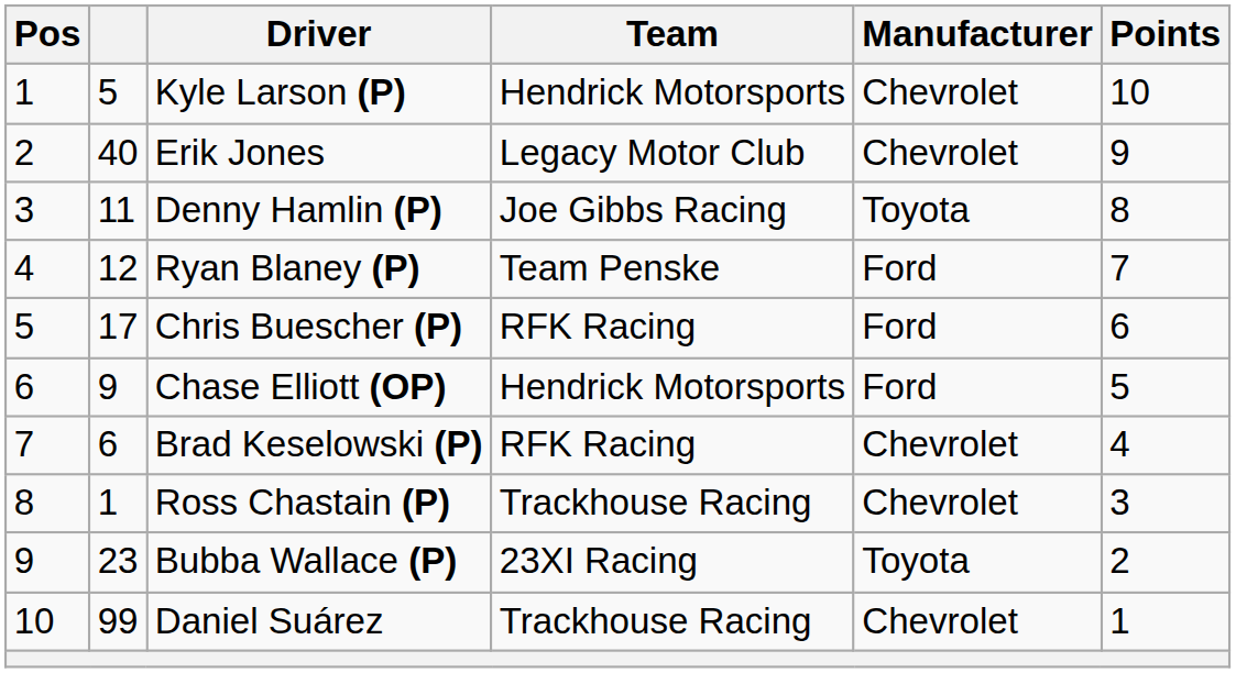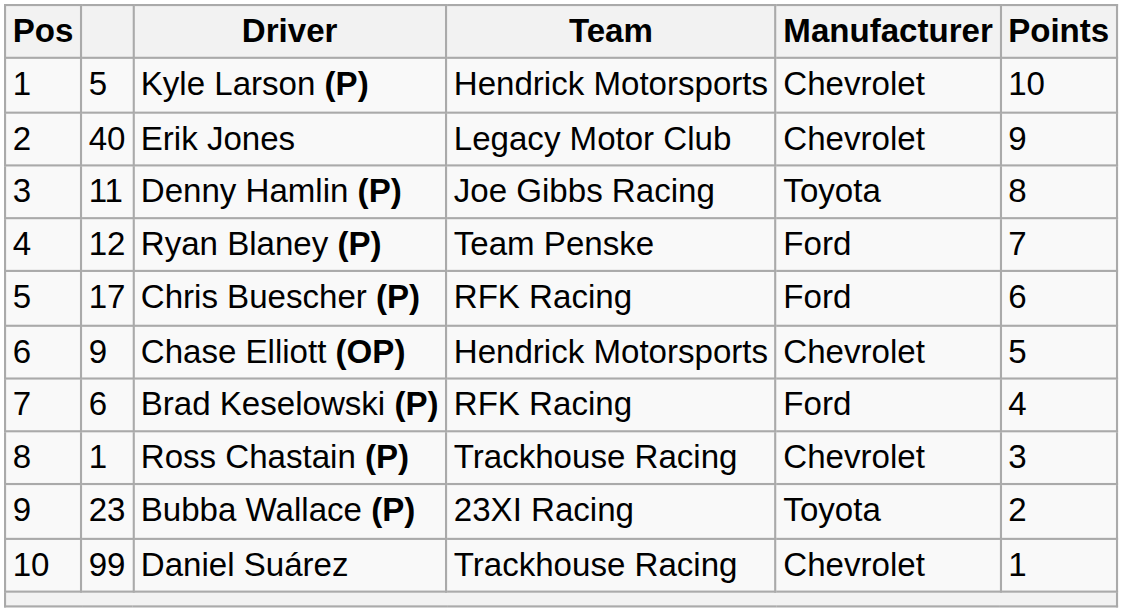Chase Elliott (OP) | Manufacturer: Ford -> Chevrolet
Brad Keselowski (P) | Manufacturer: Chevrolet -> Ford
